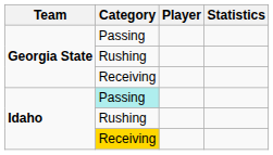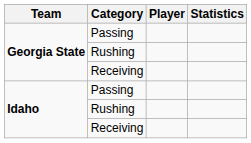Idaho / Passing | Category: paleturquoise background -> no background
Idaho / Receiving | Category: gold background -> no background
